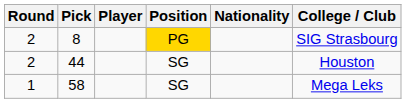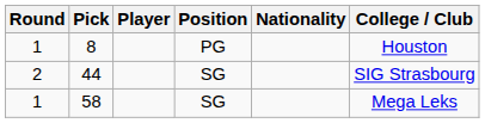8 | Round: 2 -> 1
8 | Position: gold background -> no background
8 | College / Club: SIG Strasbourg -> Houston
44 | College / Club: Houston -> SIG Strasbourg
